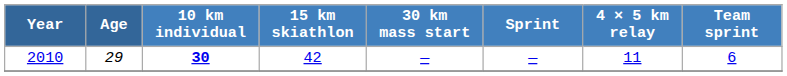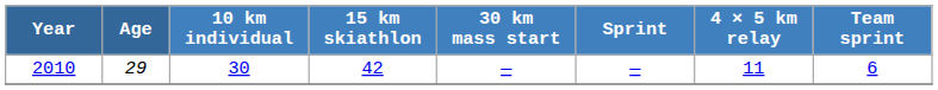2010 | 10 km individual: bold -> normal
